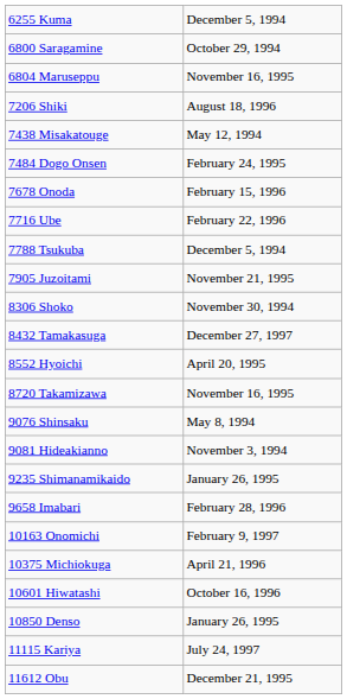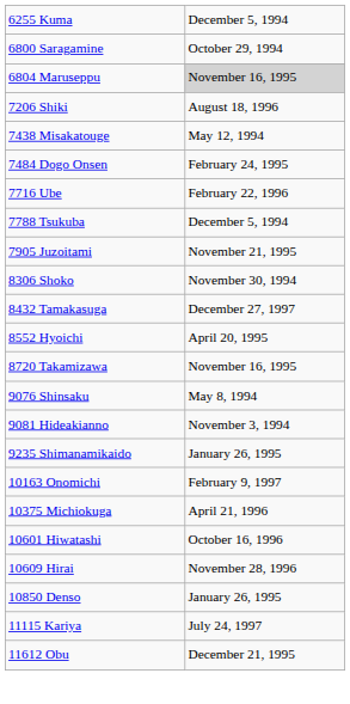6804 Maruseppu | column 2: no background -> lightgrey background
- row: 7678 Onoda | February 15, 1996
- row: 9658 Imabari | February 28, 1996
+ row: 10609 Hirai | November 28, 1996
